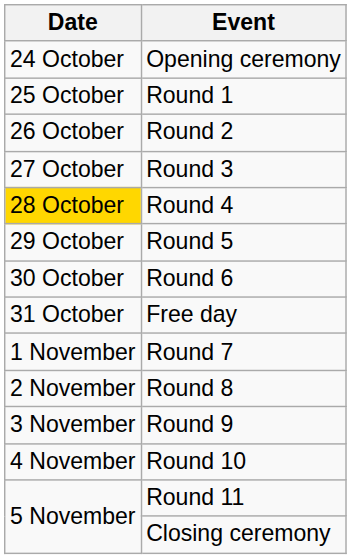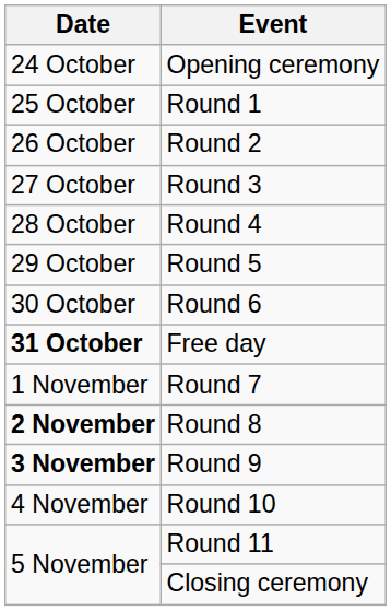Round 4 | Date: gold background -> no background
Free day | Date: normal -> bold
Round 8 | Date: normal -> bold
Round 9 | Date: normal -> bold
